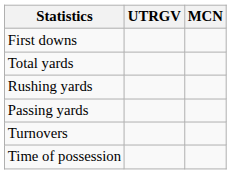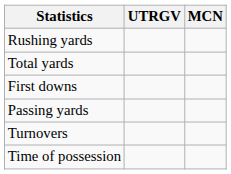rows swapped: First downs <-> Rushing yards
